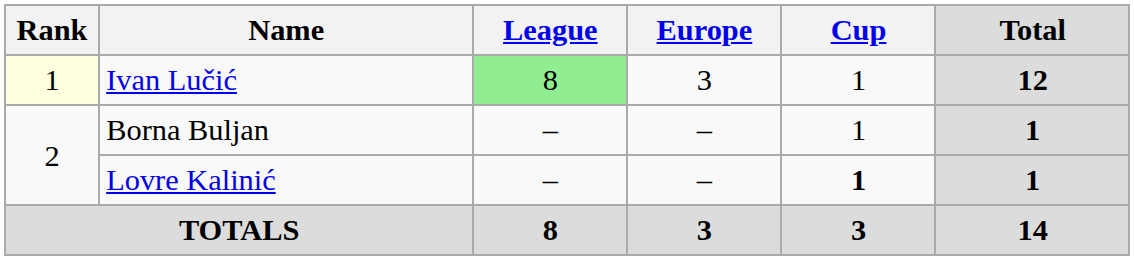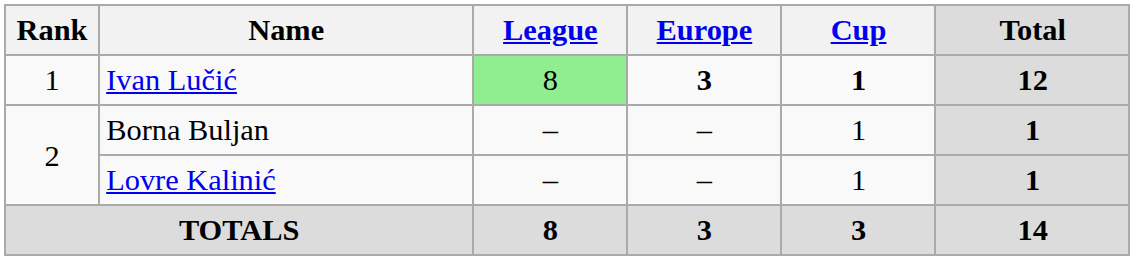Ivan Lučić | Rank: lightyellow background -> no background
Ivan Lučić | Europe: normal -> bold
Ivan Lučić | Cup: normal -> bold
Lovre Kalinić | Cup: bold -> normal
